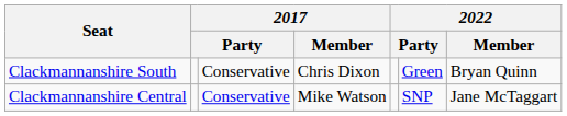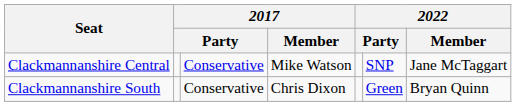rows swapped: Clackmannanshire Central <-> Clackmannanshire South
